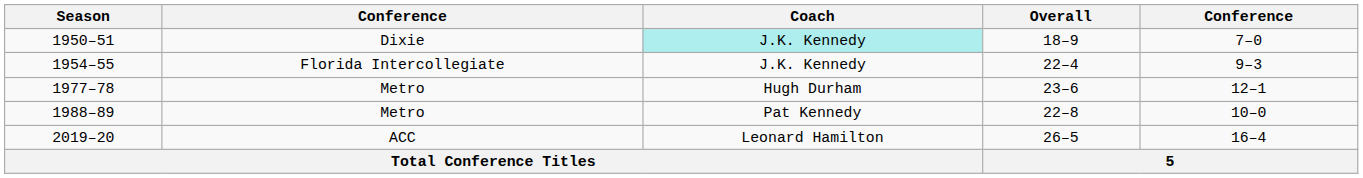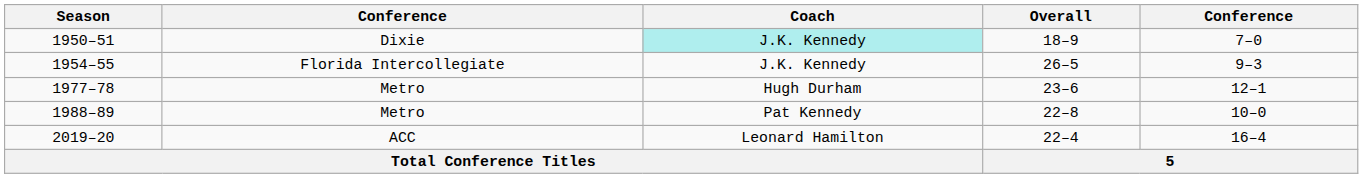1954–55 | Overall: 22–4 -> 26–5
2019–20 | Overall: 26–5 -> 22–4
